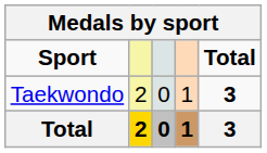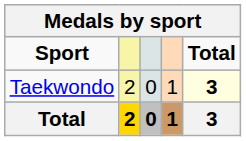Taekwondo | Total: no background -> lightyellow background
